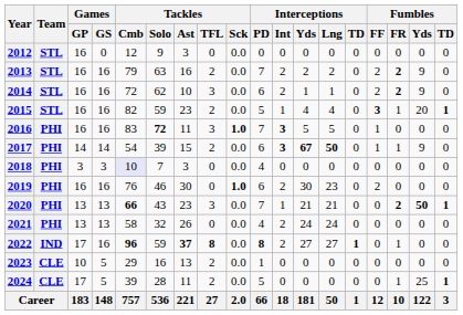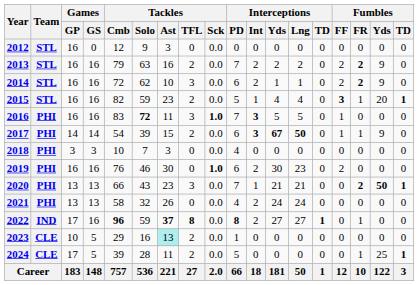2018 | Tackles / Cmb: lavender background -> no background
2020 | Tackles / Cmb: bold -> normal
2023 | Tackles / Ast: no background -> paleturquoise background
